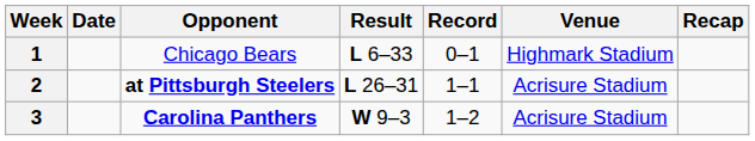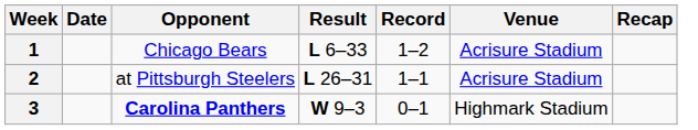1 | Record: 0–1 -> 1–2
1 | Venue: Highmark Stadium -> Acrisure Stadium
2 | Opponent: bold -> normal
3 | Record: 1–2 -> 0–1
3 | Venue: Acrisure Stadium -> Highmark Stadium
